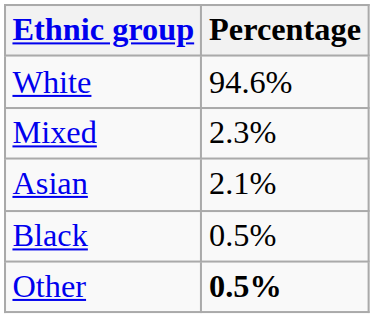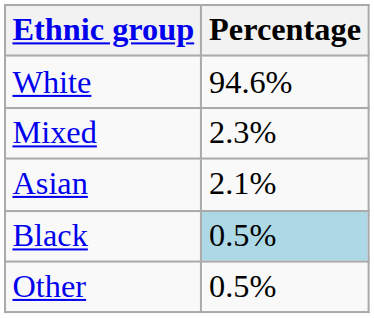Black | Percentage: no background -> lightblue background
Other | Percentage: bold -> normal
